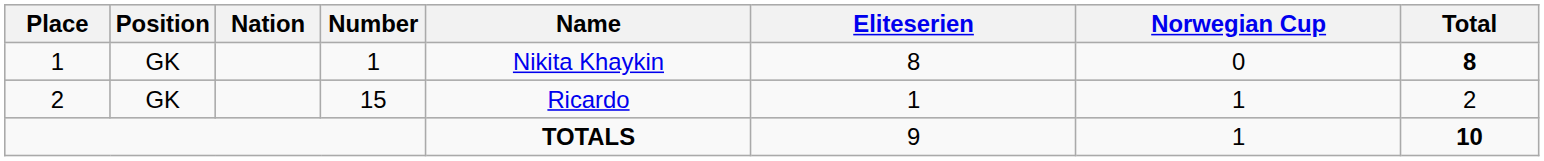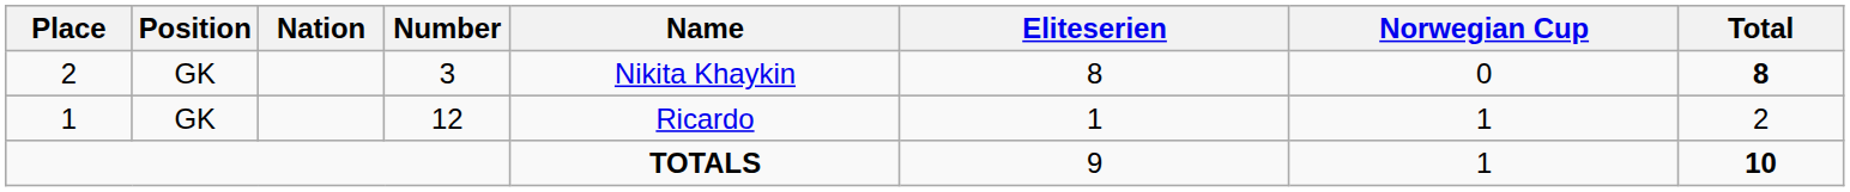row 2 | Place: 1 -> 2
row 2 | Number: 1 -> 3
row 3 | Place: 2 -> 1
row 3 | Number: 15 -> 12
